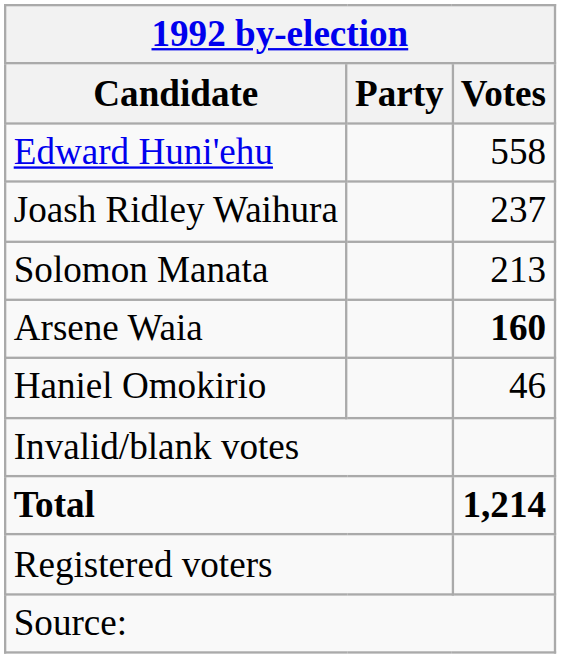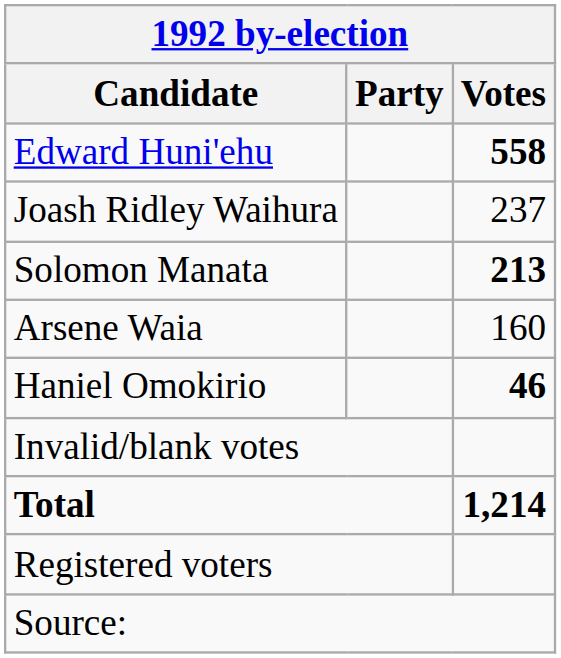Edward Huni'ehu | Votes: normal -> bold
Solomon Manata | Votes: normal -> bold
Arsene Waia | Votes: bold -> normal
Haniel Omokirio | Votes: normal -> bold
